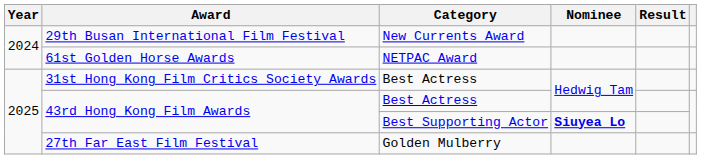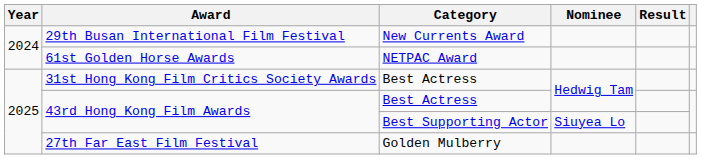43rd Hong Kong Film Awards / Best Supporting Actor | Nominee: bold -> normal
